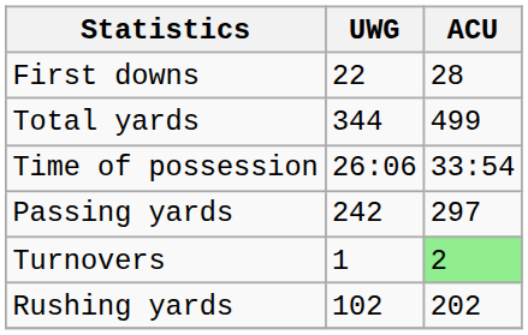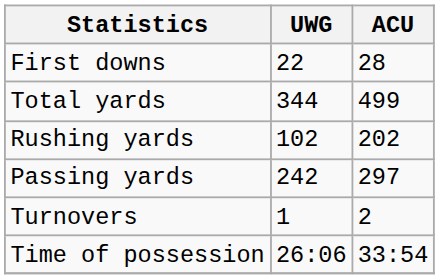rows swapped: Rushing yards <-> Time of possession
Turnovers | ACU: lightgreen background -> no background
